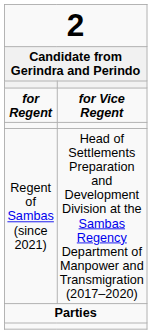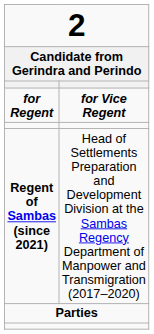row 6 | column 1: normal -> bold
